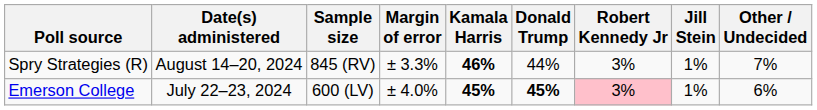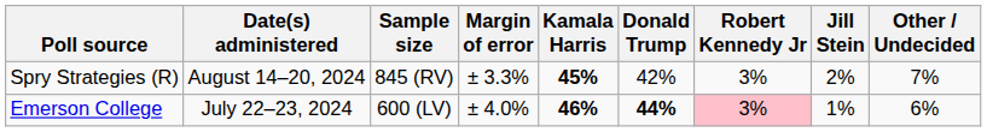Spry Strategies (R) | Kamala Harris: 46% -> 45%
Spry Strategies (R) | Donald Trump: 44% -> 42%
Spry Strategies (R) | Jill Stein: 1% -> 2%
Emerson College | Kamala Harris: 45% -> 46%
Emerson College | Donald Trump: 45% -> 44%
